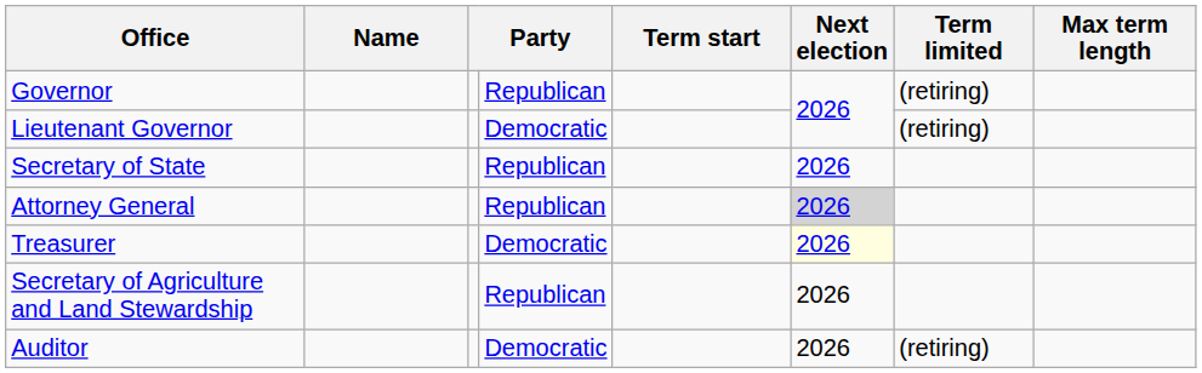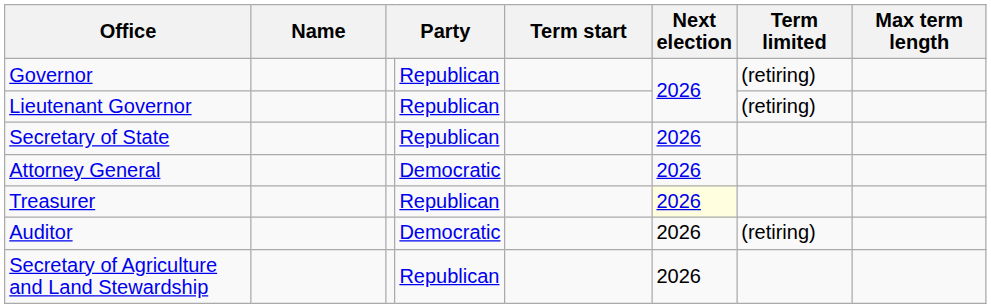Lieutenant Governor | column 4: Democratic -> Republican
Attorney General | column 4: Republican -> Democratic
Attorney General | Next election: lightgrey background -> no background
Treasurer | column 4: Democratic -> Republican
rows swapped: Auditor <-> Secretary of Agriculture and Land Stewardship
